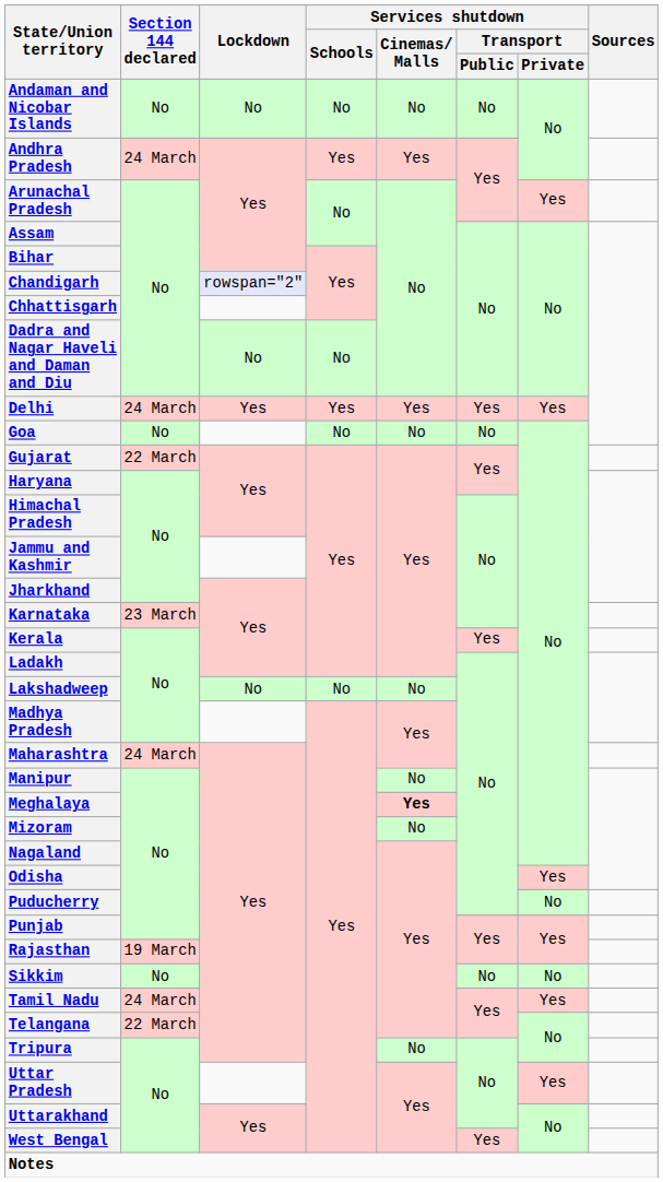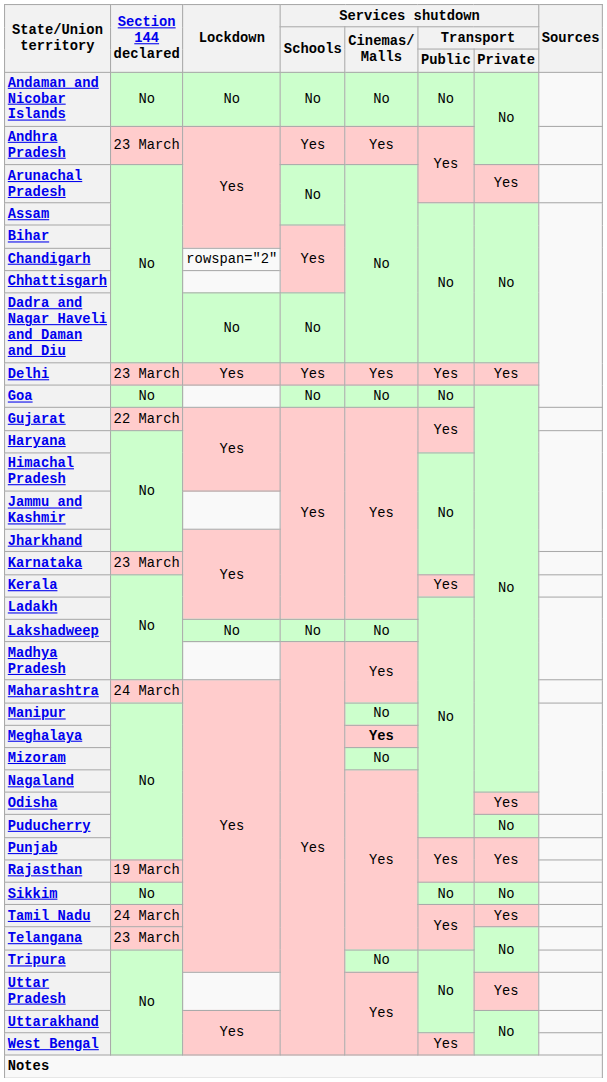Andhra Pradesh | Section 144 declared: 24 March -> 23 March
Chandigarh | Lockdown: lavender background -> no background
Delhi | Section 144 declared: 24 March -> 23 March
Telangana | Section 144 declared: 22 March -> 23 March
